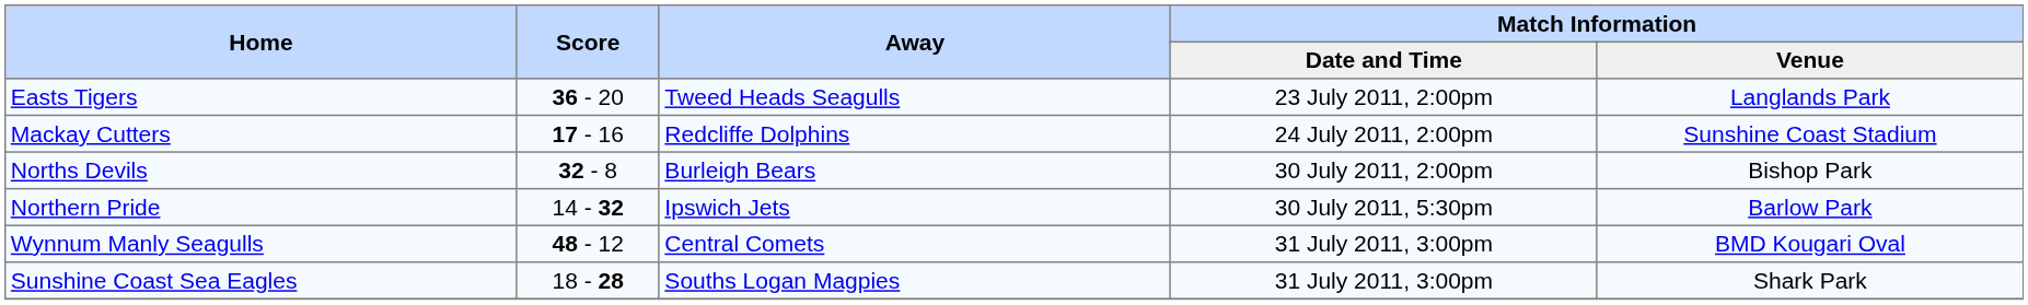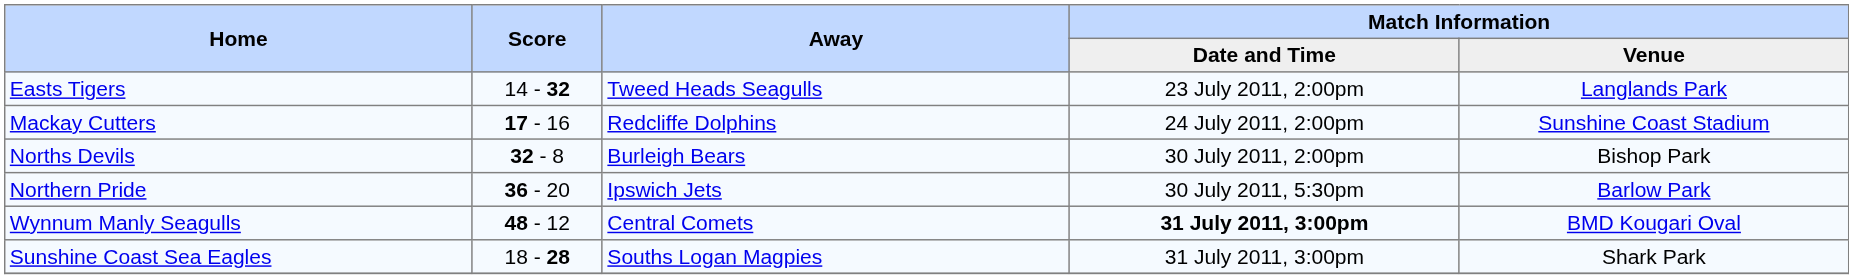Easts Tigers | Score: 36 - 20 -> 14 - 32
Northern Pride | Score: 14 - 32 -> 36 - 20
Wynnum Manly Seagulls | Match Information / Date and Time: normal -> bold
